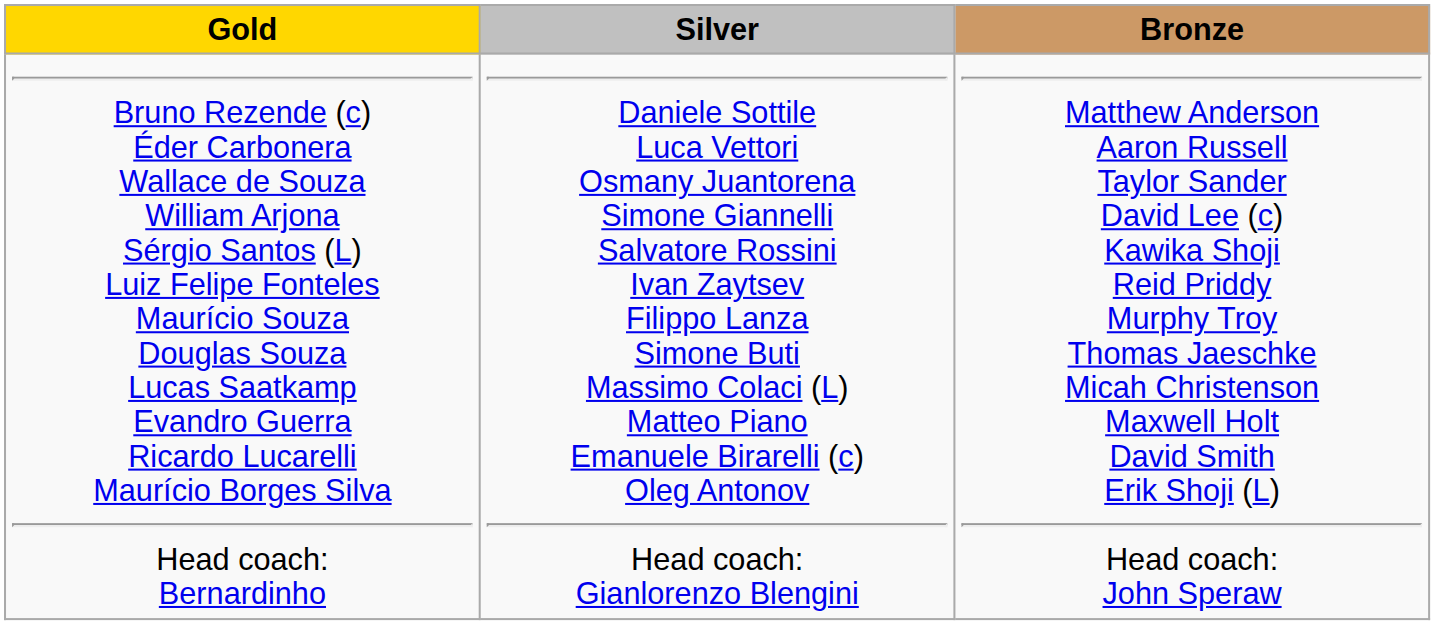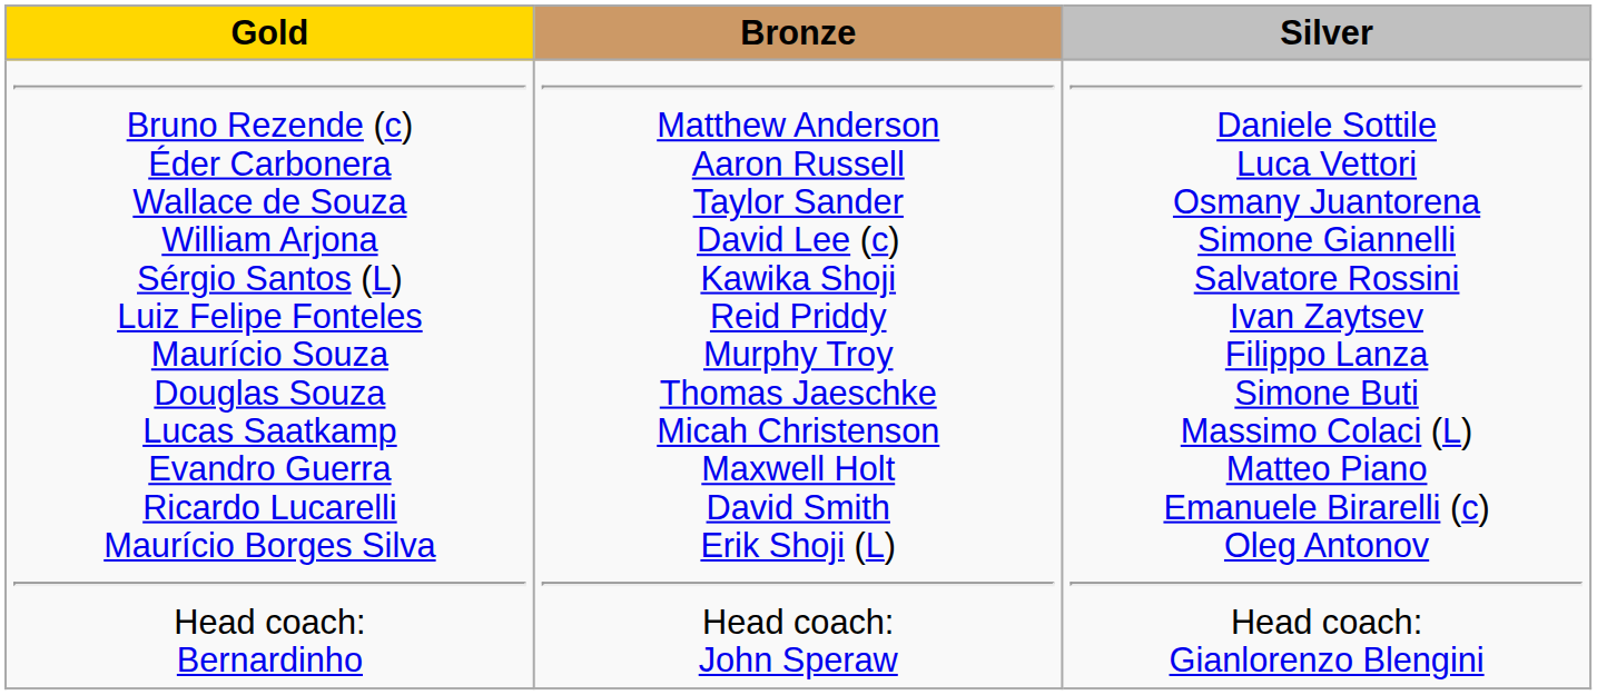columns swapped: Silver <-> Bronze
